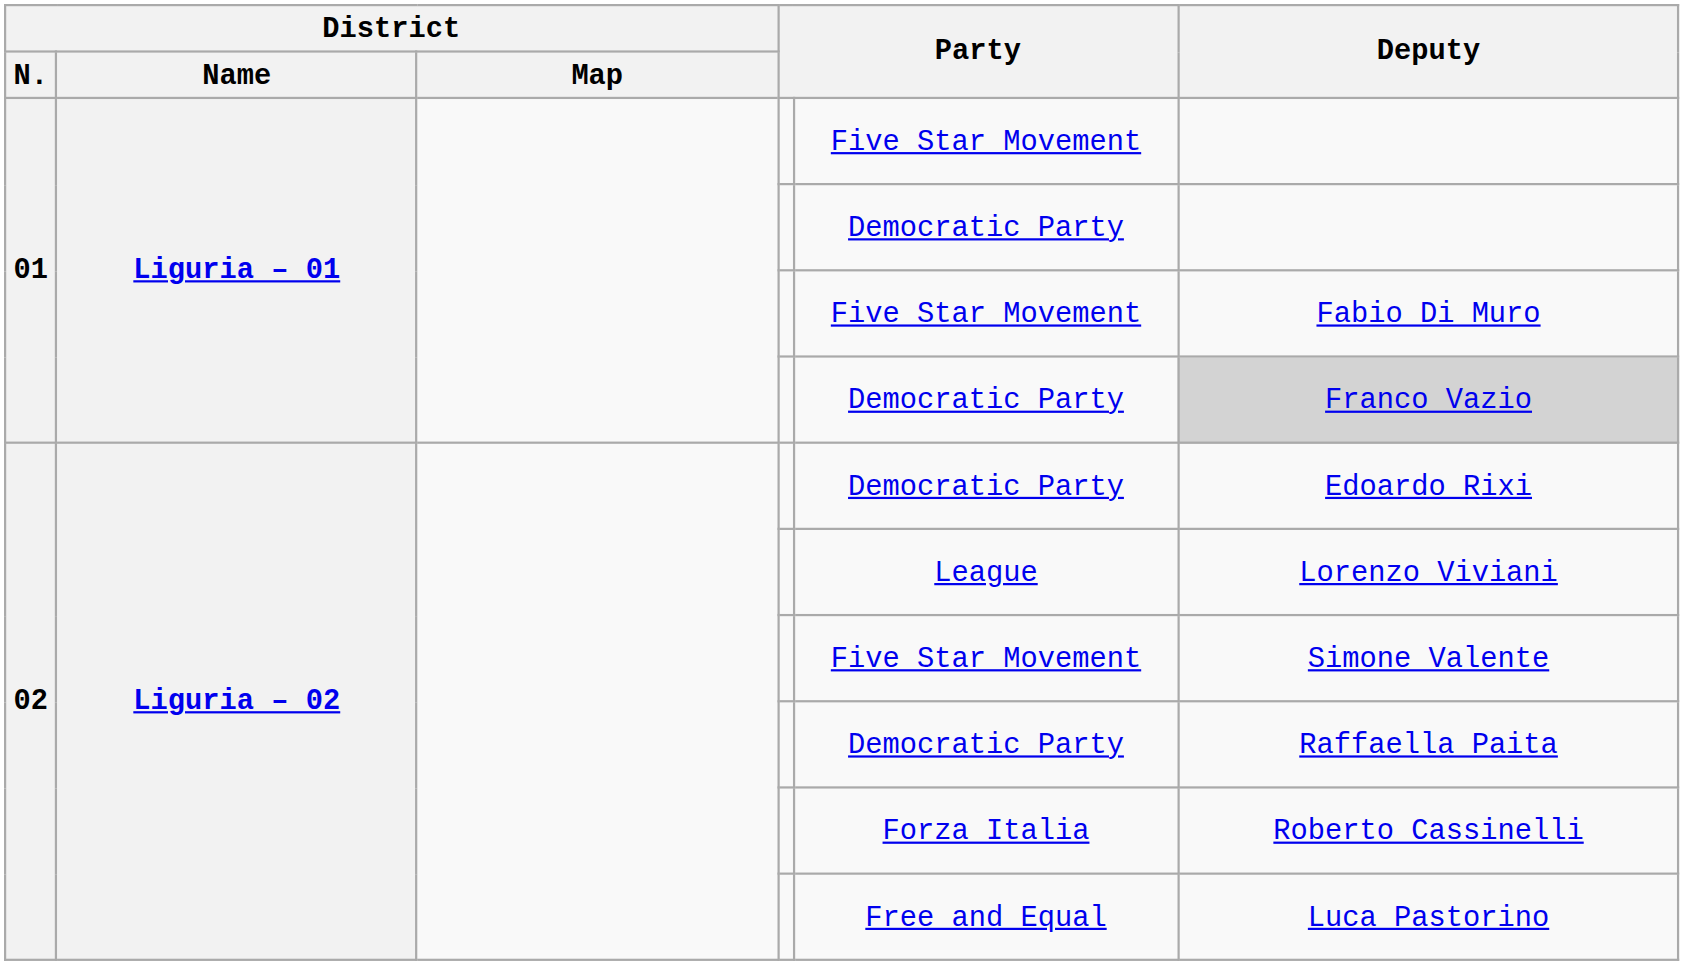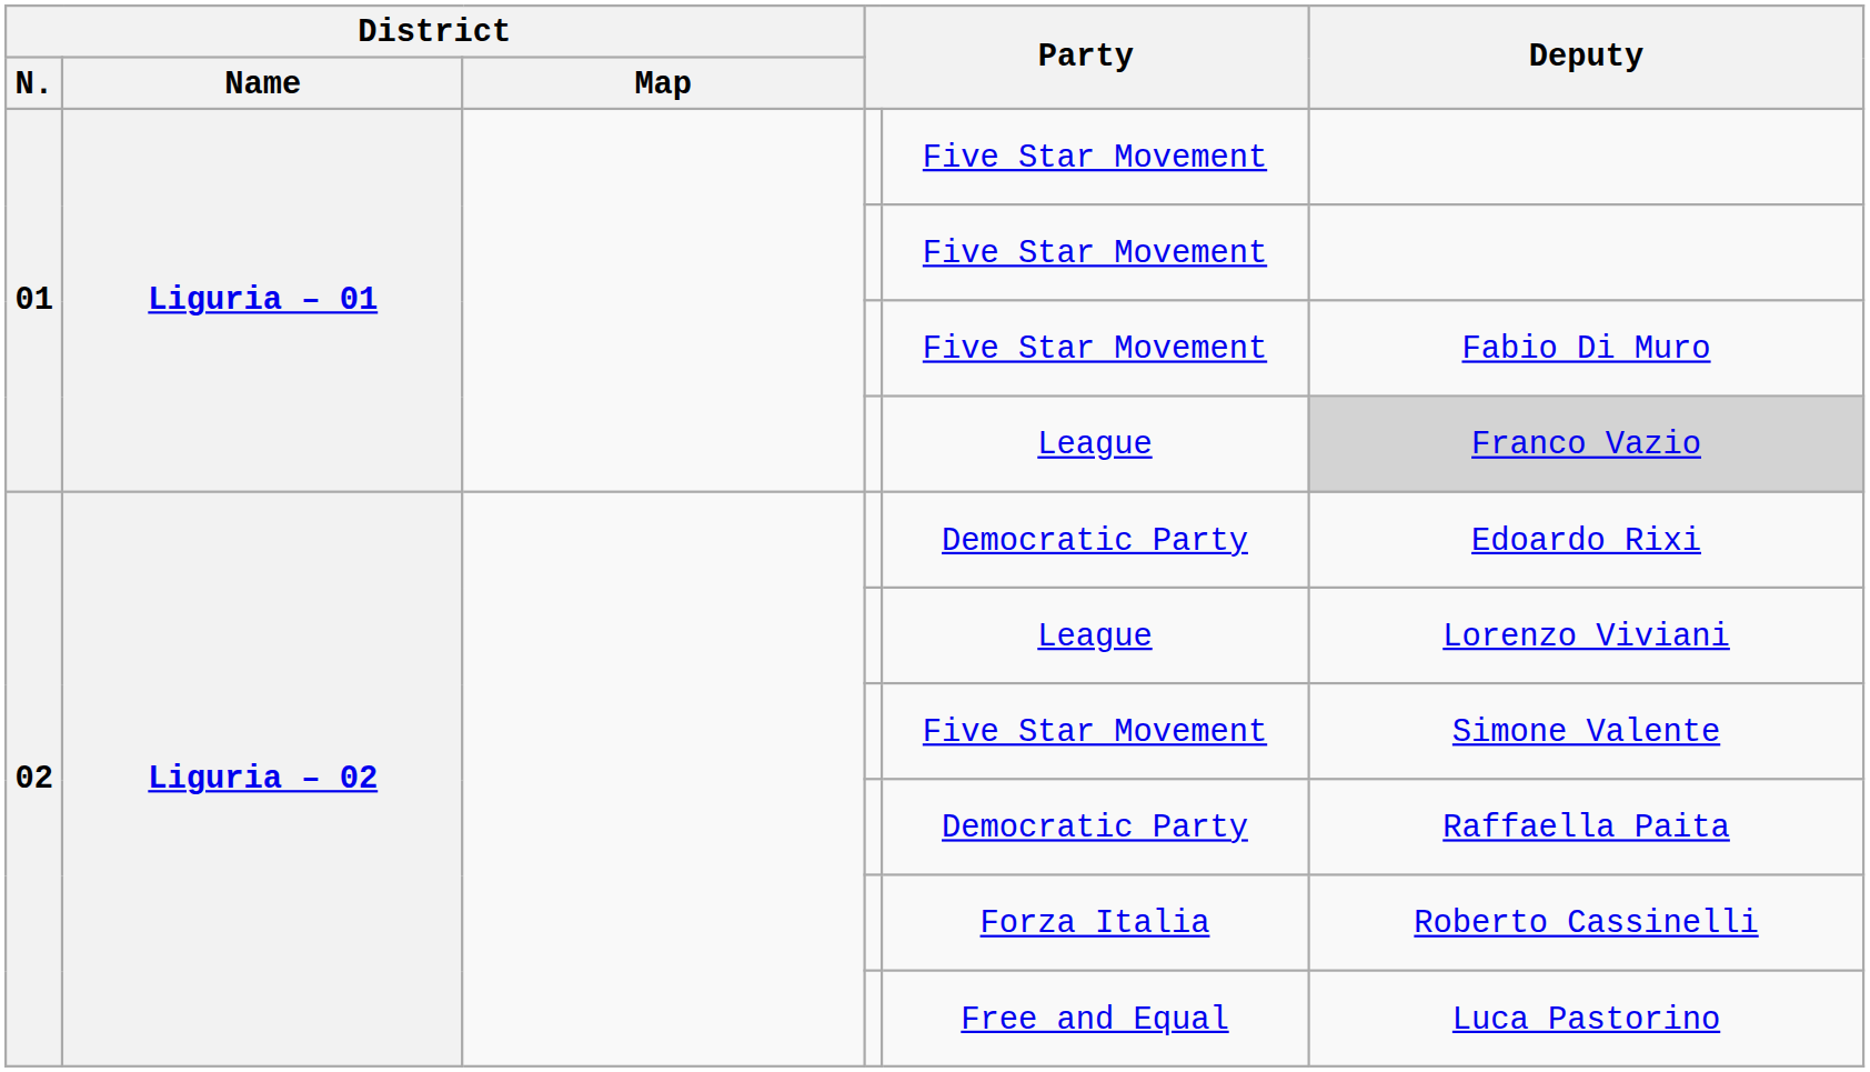row 4 | column 5: Democratic Party -> Five Star Movement
row 6 | column 5: Democratic Party -> League
